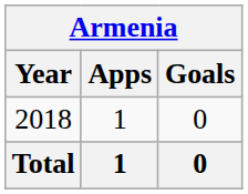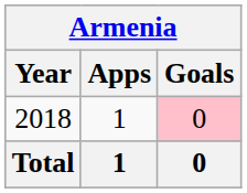2018 | Goals: no background -> pink background
